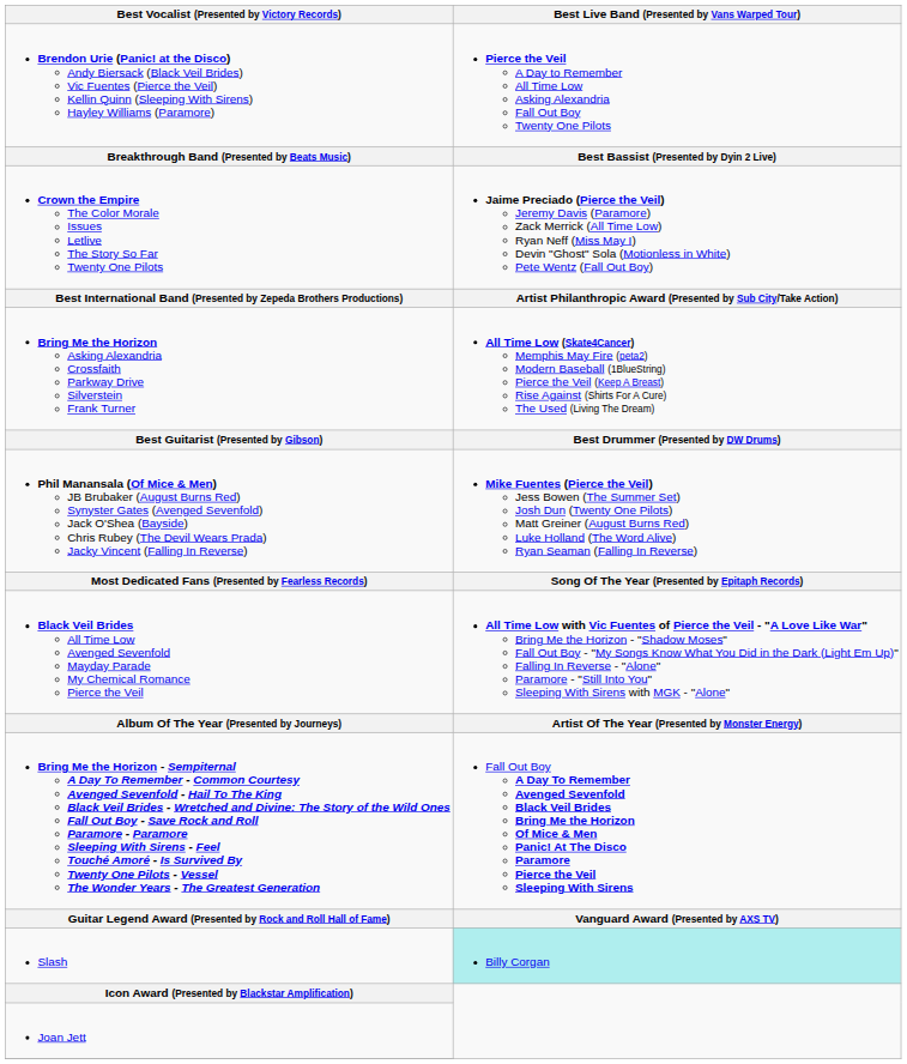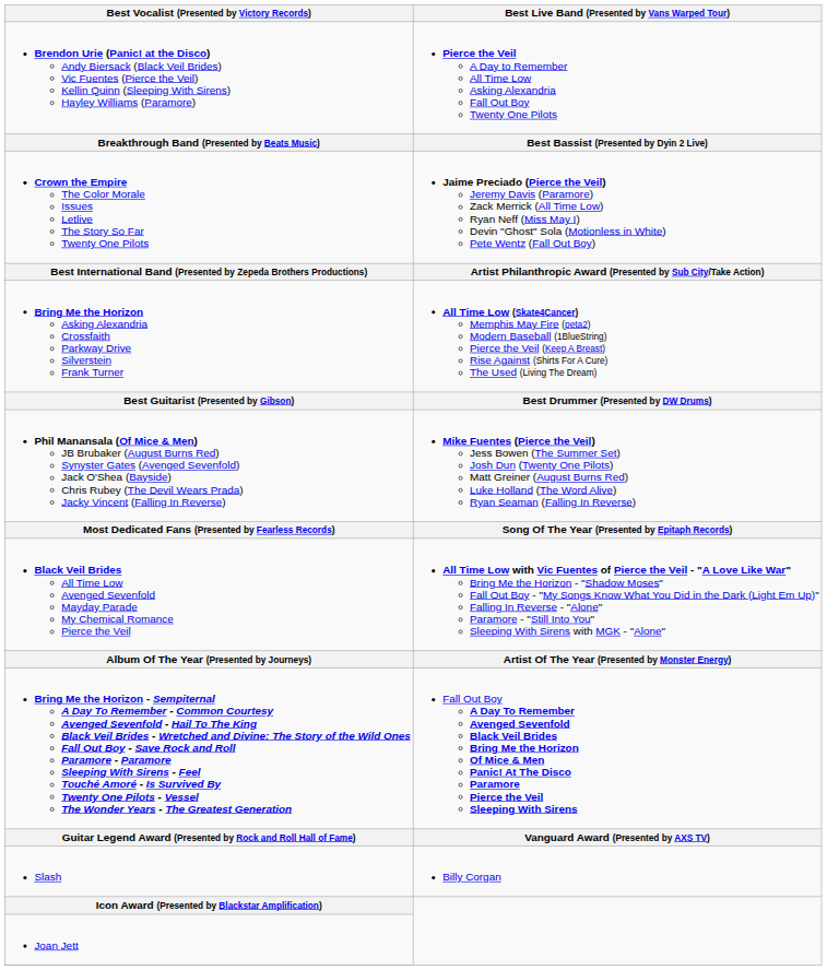Slash | Best Live Band (Presented by Vans Warped Tour): paleturquoise background -> no background
